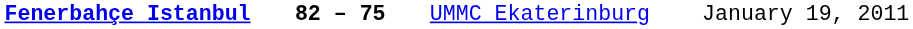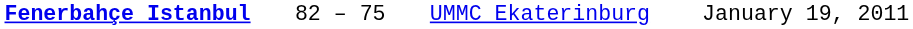Fenerbahçe Istanbul | column 2: bold -> normal
